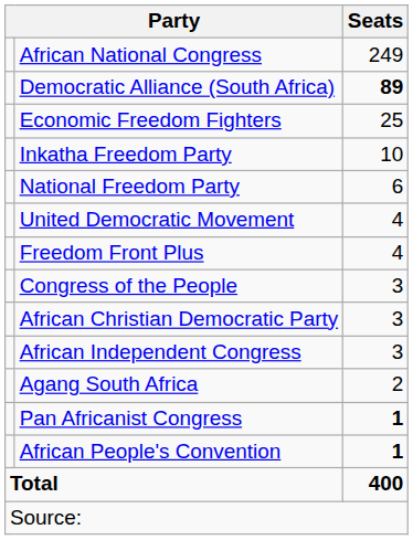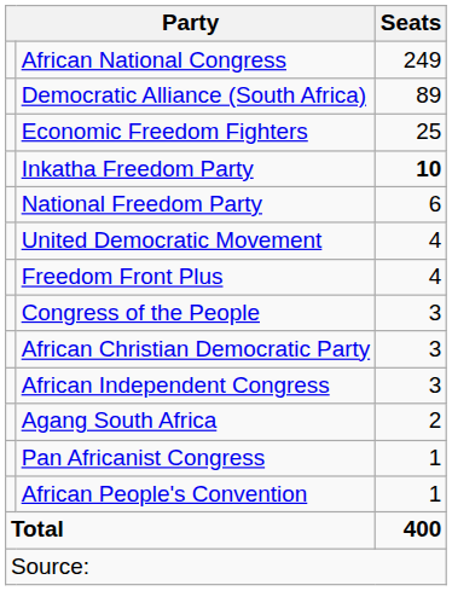Democratic Alliance (South Africa) | Seats: bold -> normal
Inkatha Freedom Party | Seats: normal -> bold
Pan Africanist Congress | Seats: bold -> normal
African People's Convention | Seats: bold -> normal
